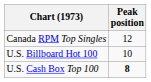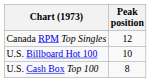U.S. Cash Box Top 100 | Peak position: bold -> normal
